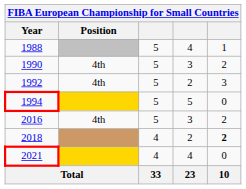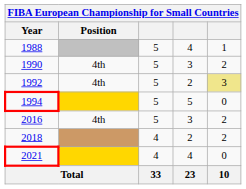1992 | column 5: no background -> khaki background
2018 | column 5: bold -> normal
